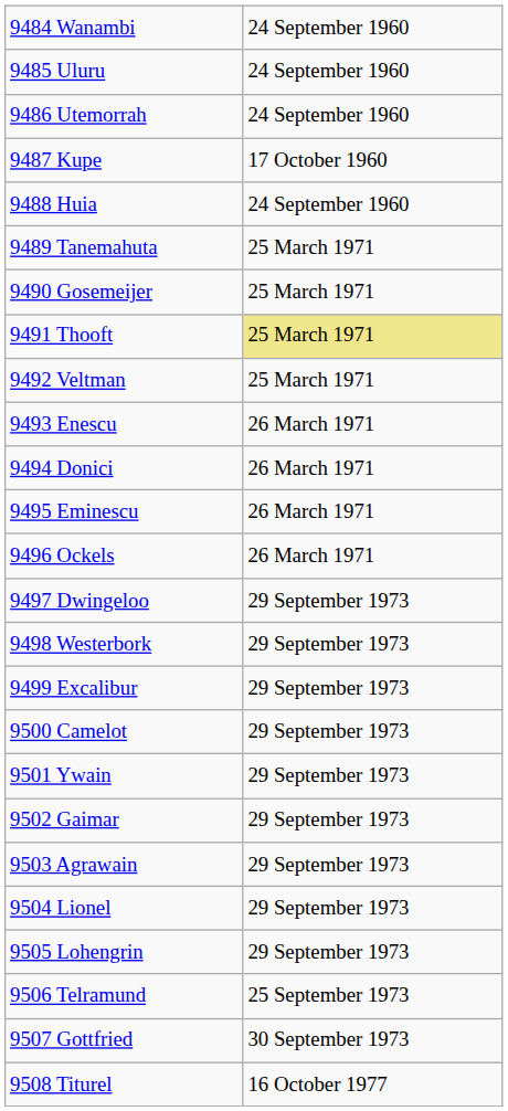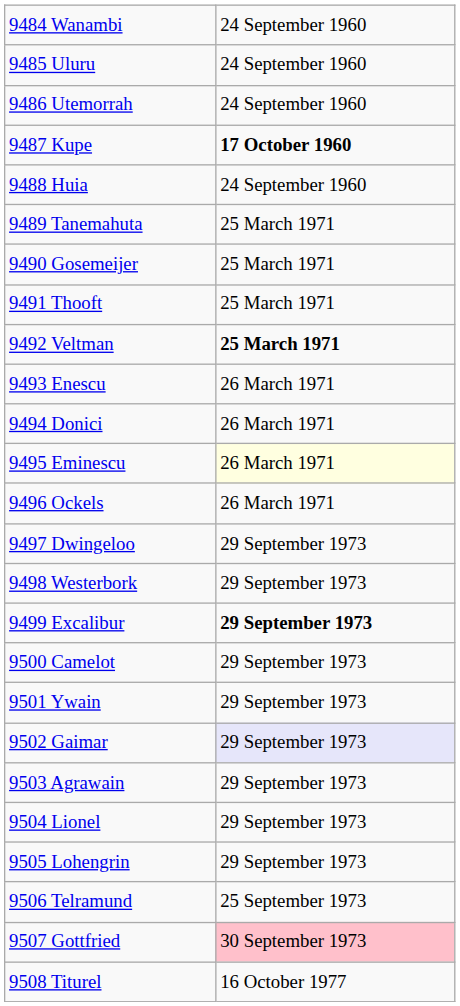9487 Kupe | column 2: normal -> bold
9491 Thooft | column 2: khaki background -> no background
9492 Veltman | column 2: normal -> bold
9495 Eminescu | column 2: no background -> lightyellow background
9499 Excalibur | column 2: normal -> bold
9502 Gaimar | column 2: no background -> lavender background
9507 Gottfried | column 2: no background -> pink background
